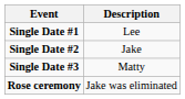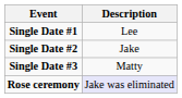Rose ceremony | Description: no background -> lavender background
